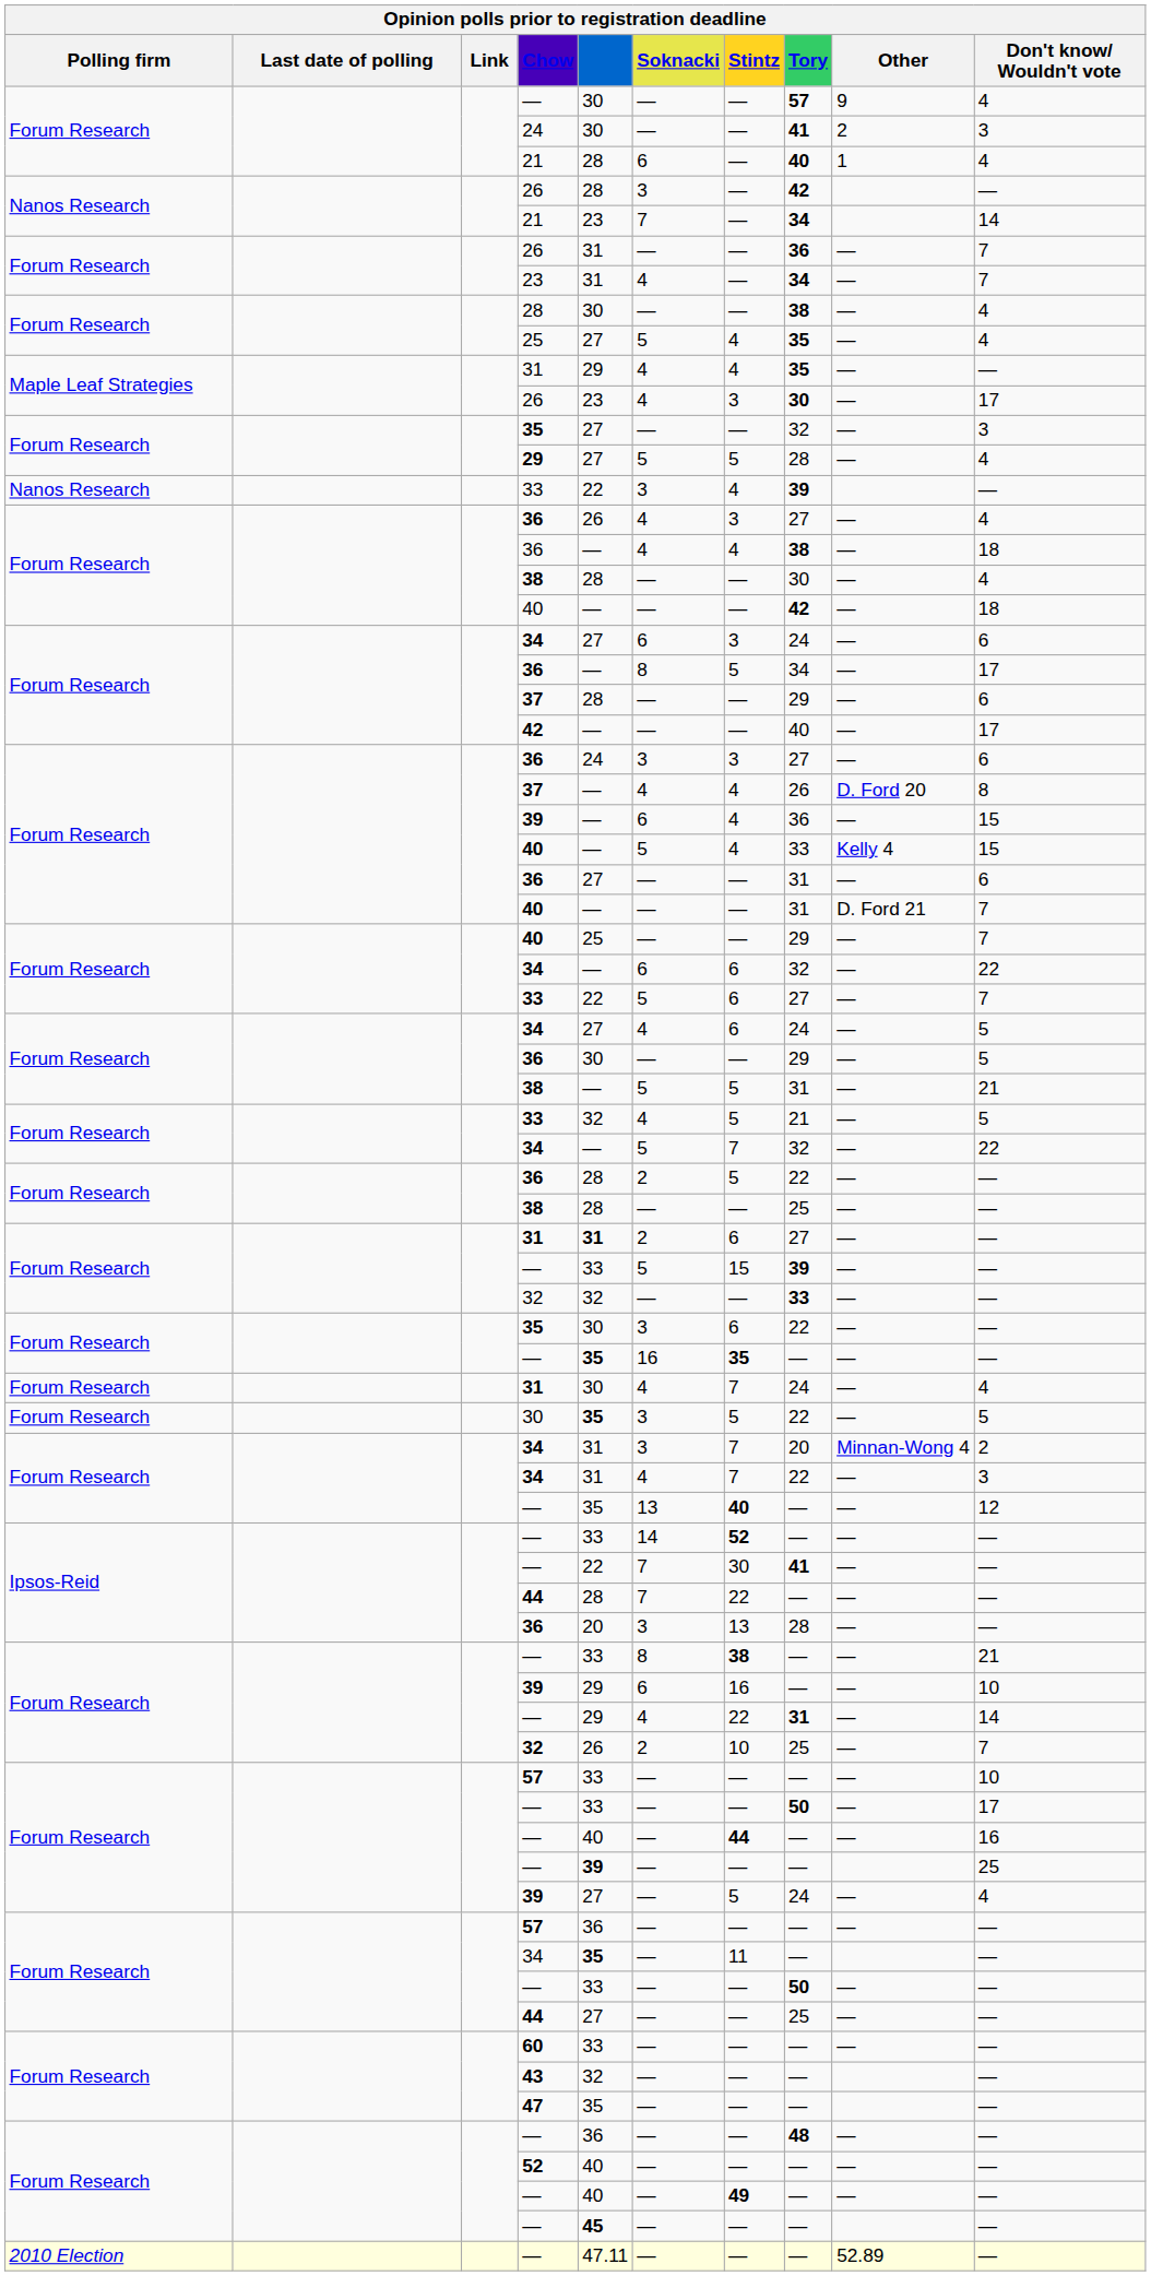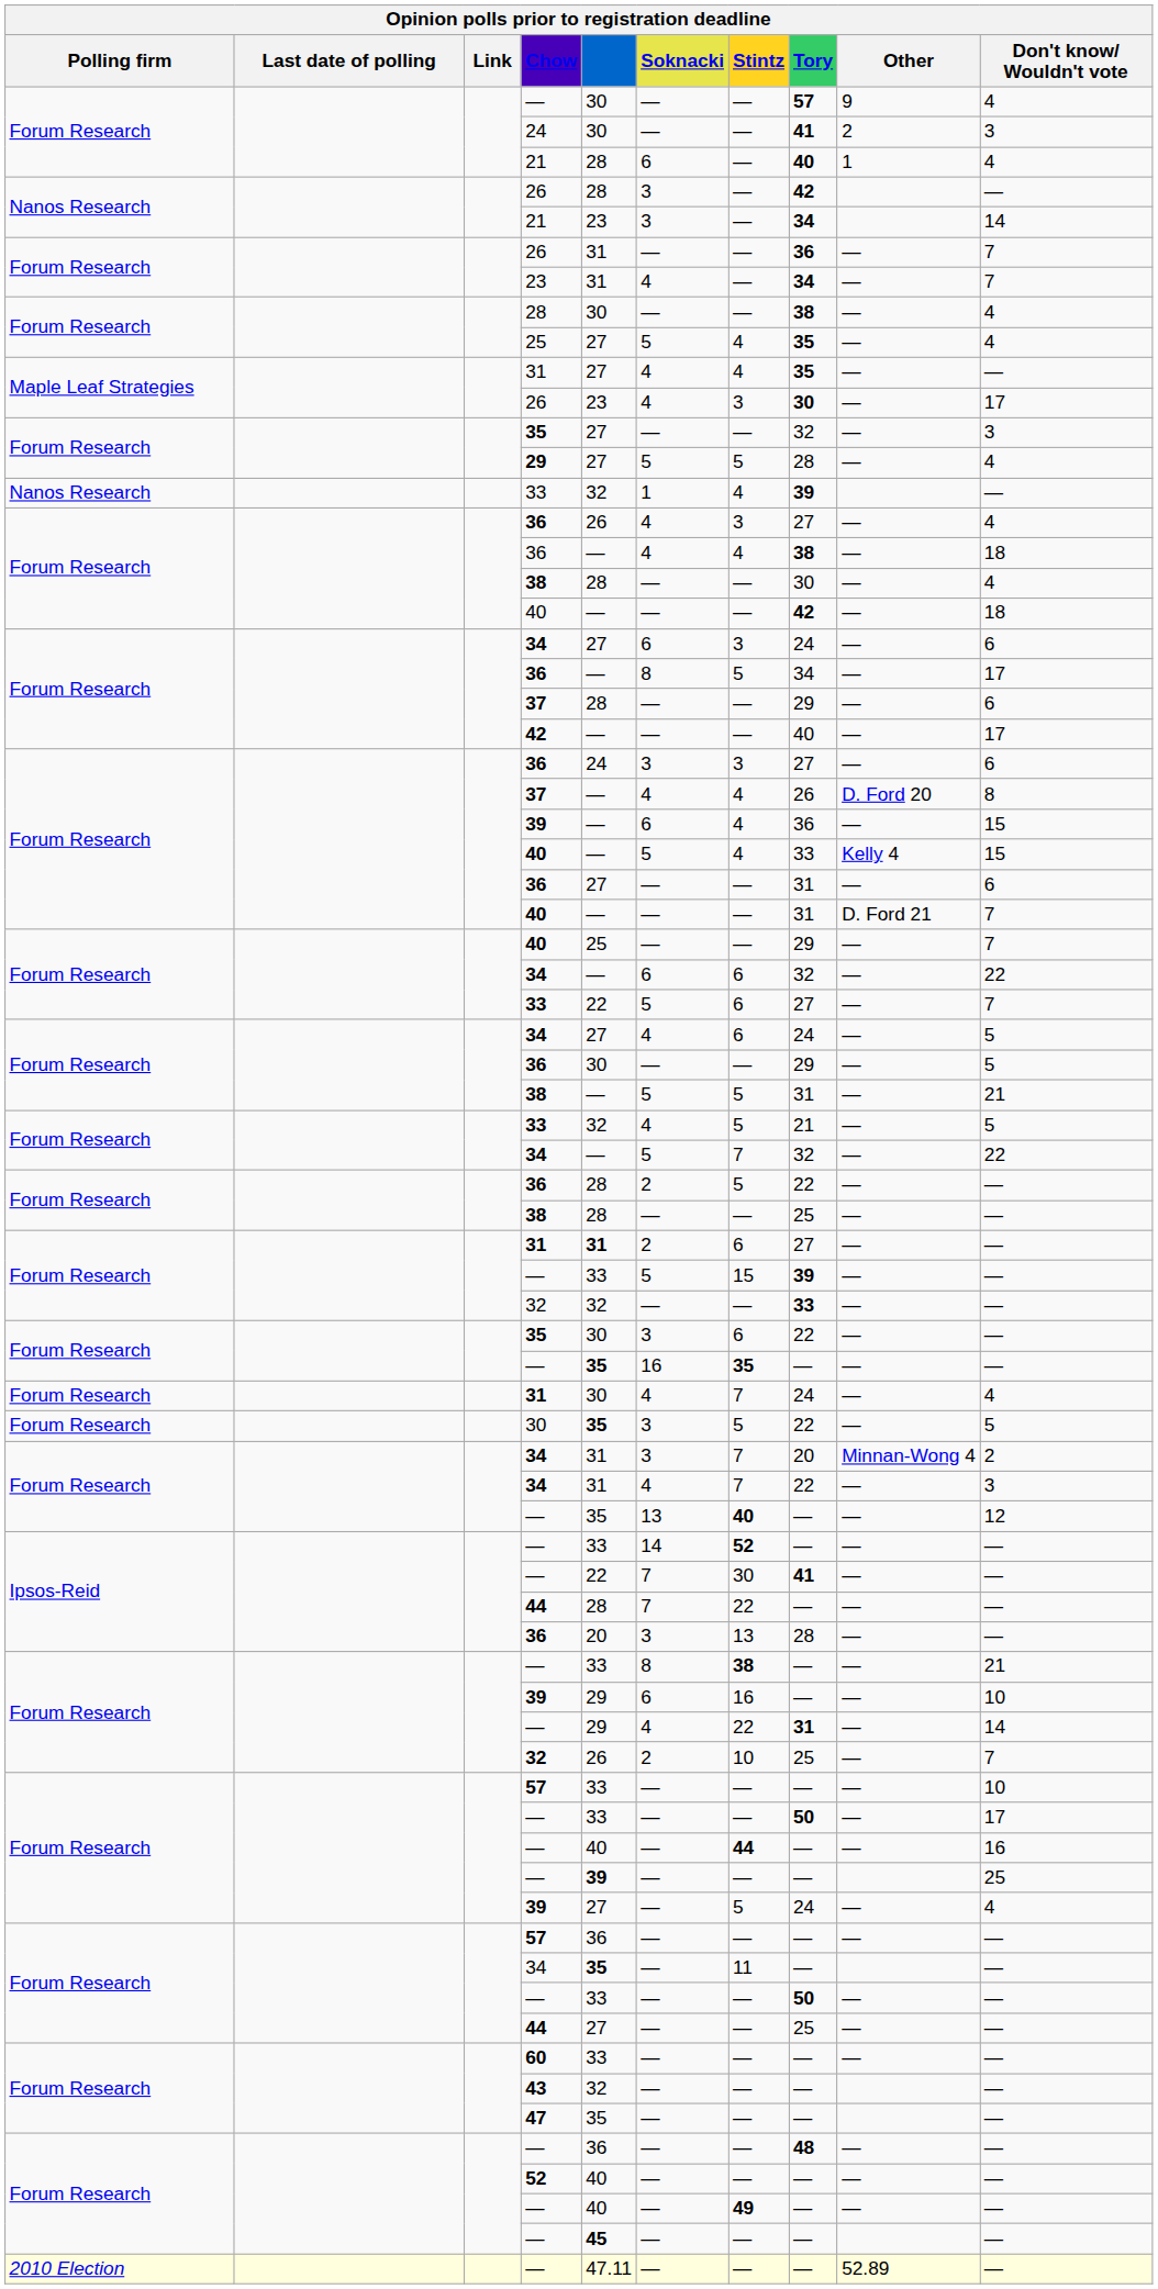Nanos Research / 21 | Soknacki: 7 -> 3
Maple Leaf Strategies / 31 | column 5: 29 -> 27
Nanos Research / 33 | column 5: 22 -> 32
Nanos Research / 33 | Soknacki: 3 -> 1
